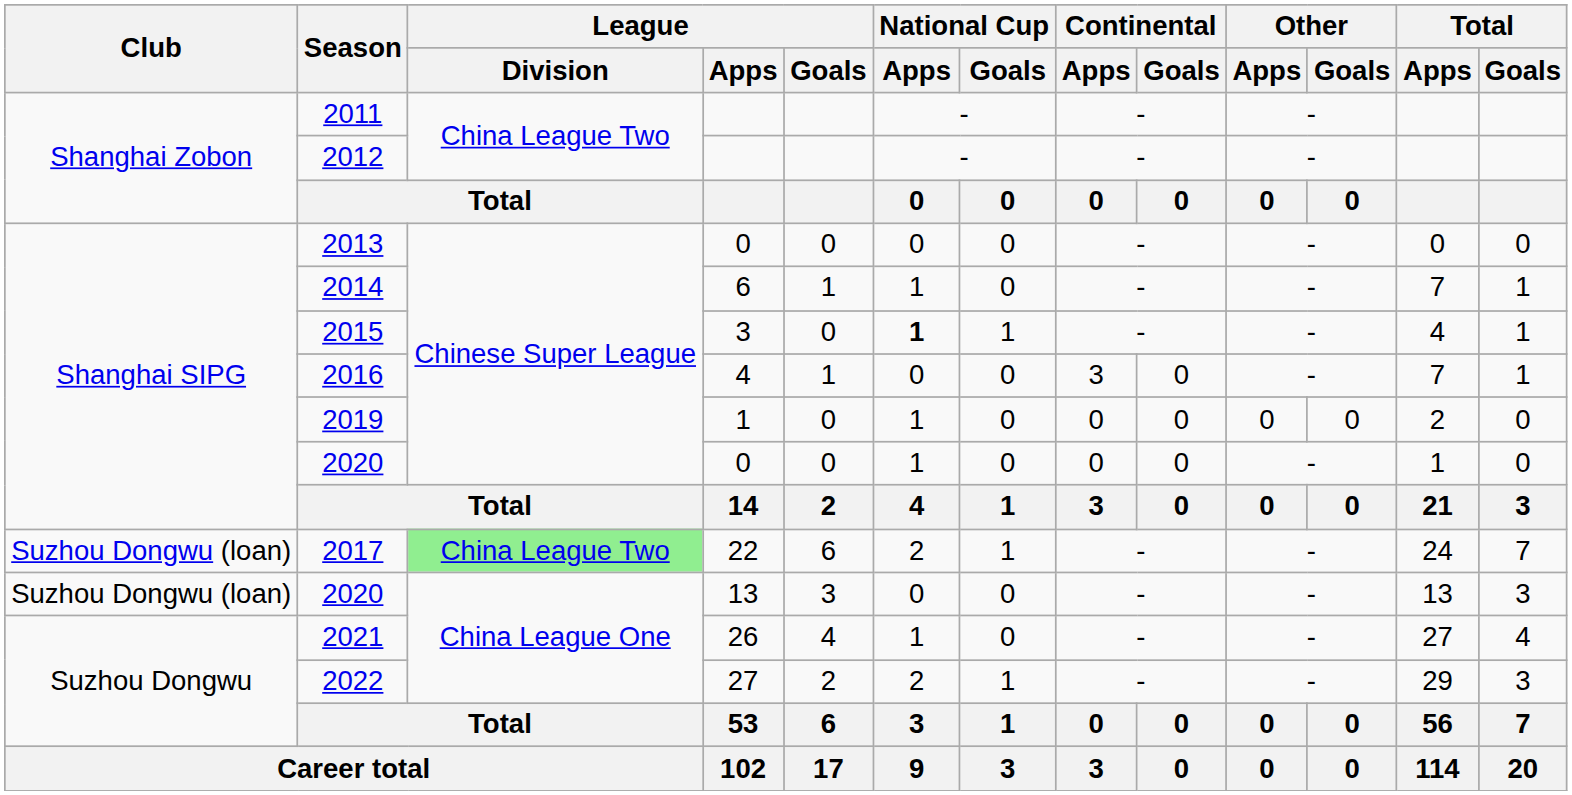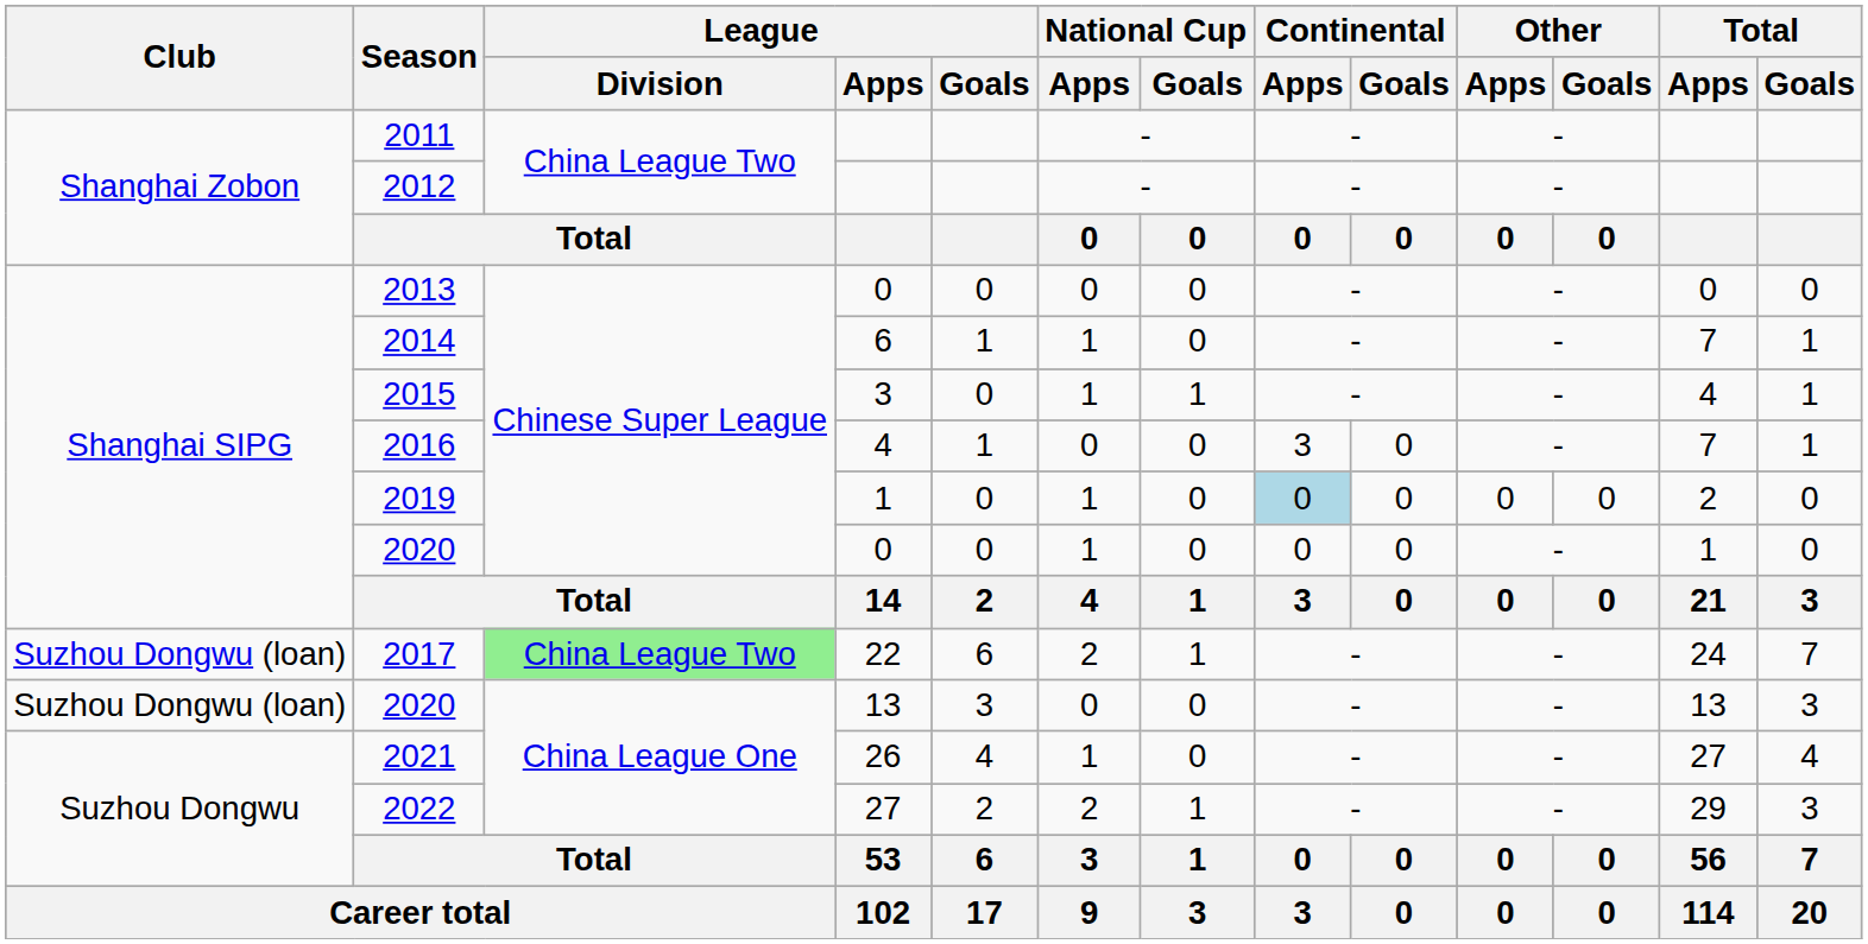2015 | National Cup / Apps: bold -> normal
2019 | Continental / Apps: no background -> lightblue background
